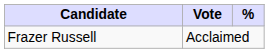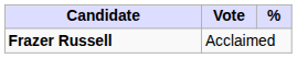Frazer Russell | Candidate: normal -> bold
